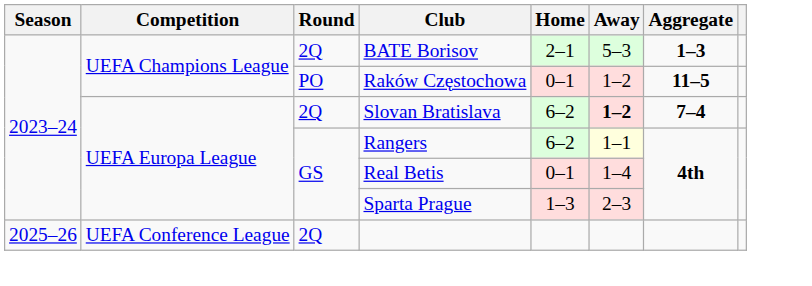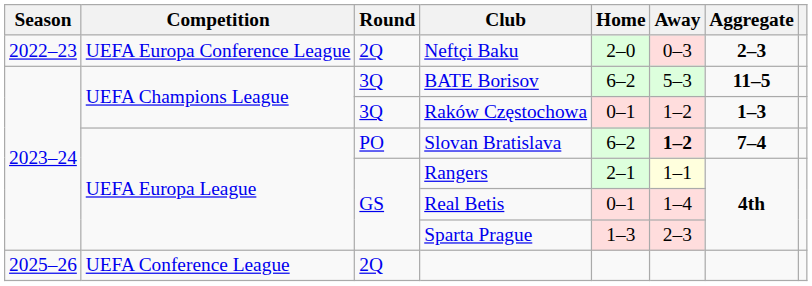+ row: 2022–23 | UEFA Europa Conference League | 2Q | Neftçi Baku | 2–0 | 0–3 | 2–3
BATE Borisov | Round: 2Q -> 3Q
BATE Borisov | Home: 2–1 -> 6–2
BATE Borisov | Aggregate: 1–3 -> 11–5
Raków Częstochowa | Round: PO -> 3Q
Raków Częstochowa | Aggregate: 11–5 -> 1–3
Slovan Bratislava | Round: 2Q -> PO
Rangers | Home: 6–2 -> 2–1
